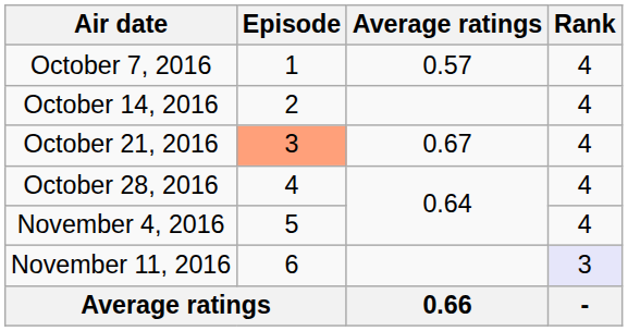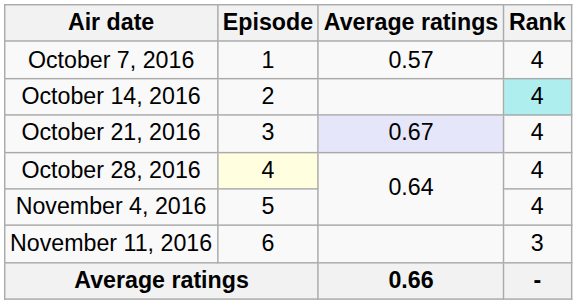October 14, 2016 | Rank: no background -> paleturquoise background
October 21, 2016 | Episode: lightsalmon background -> no background
October 21, 2016 | Average ratings: no background -> lavender background
October 28, 2016 | Episode: no background -> lightyellow background
November 11, 2016 | Rank: lavender background -> no background
